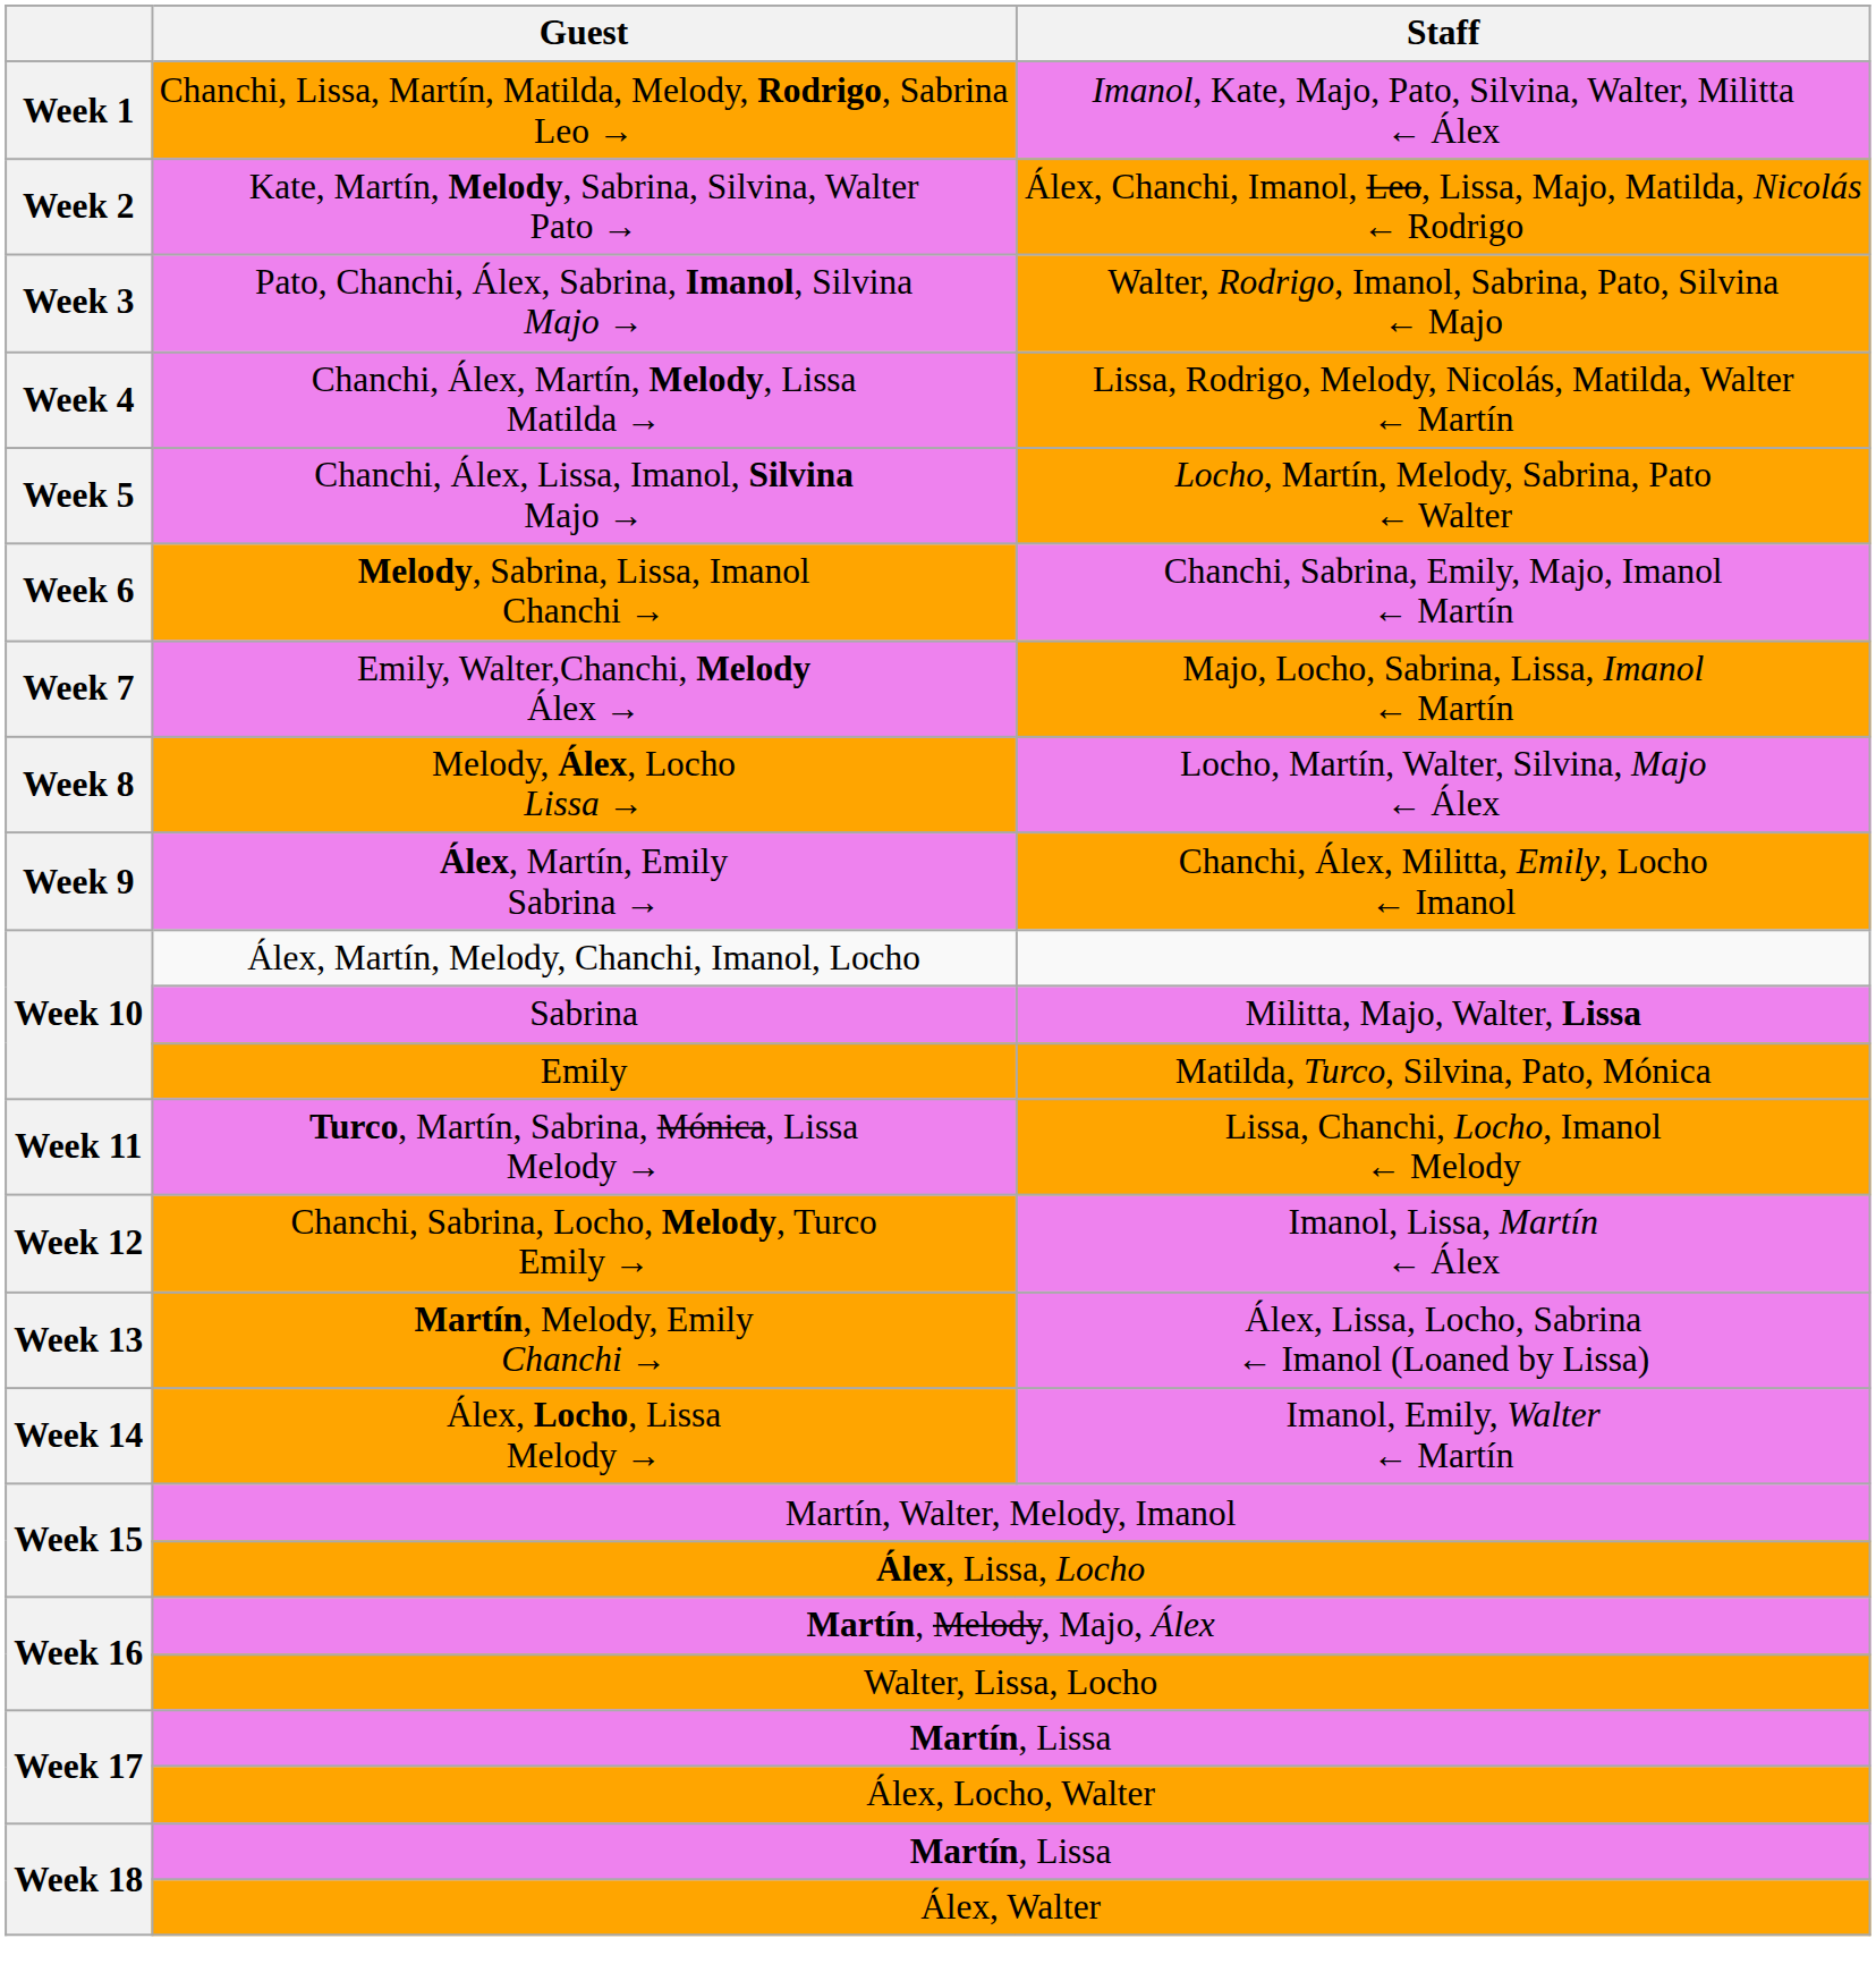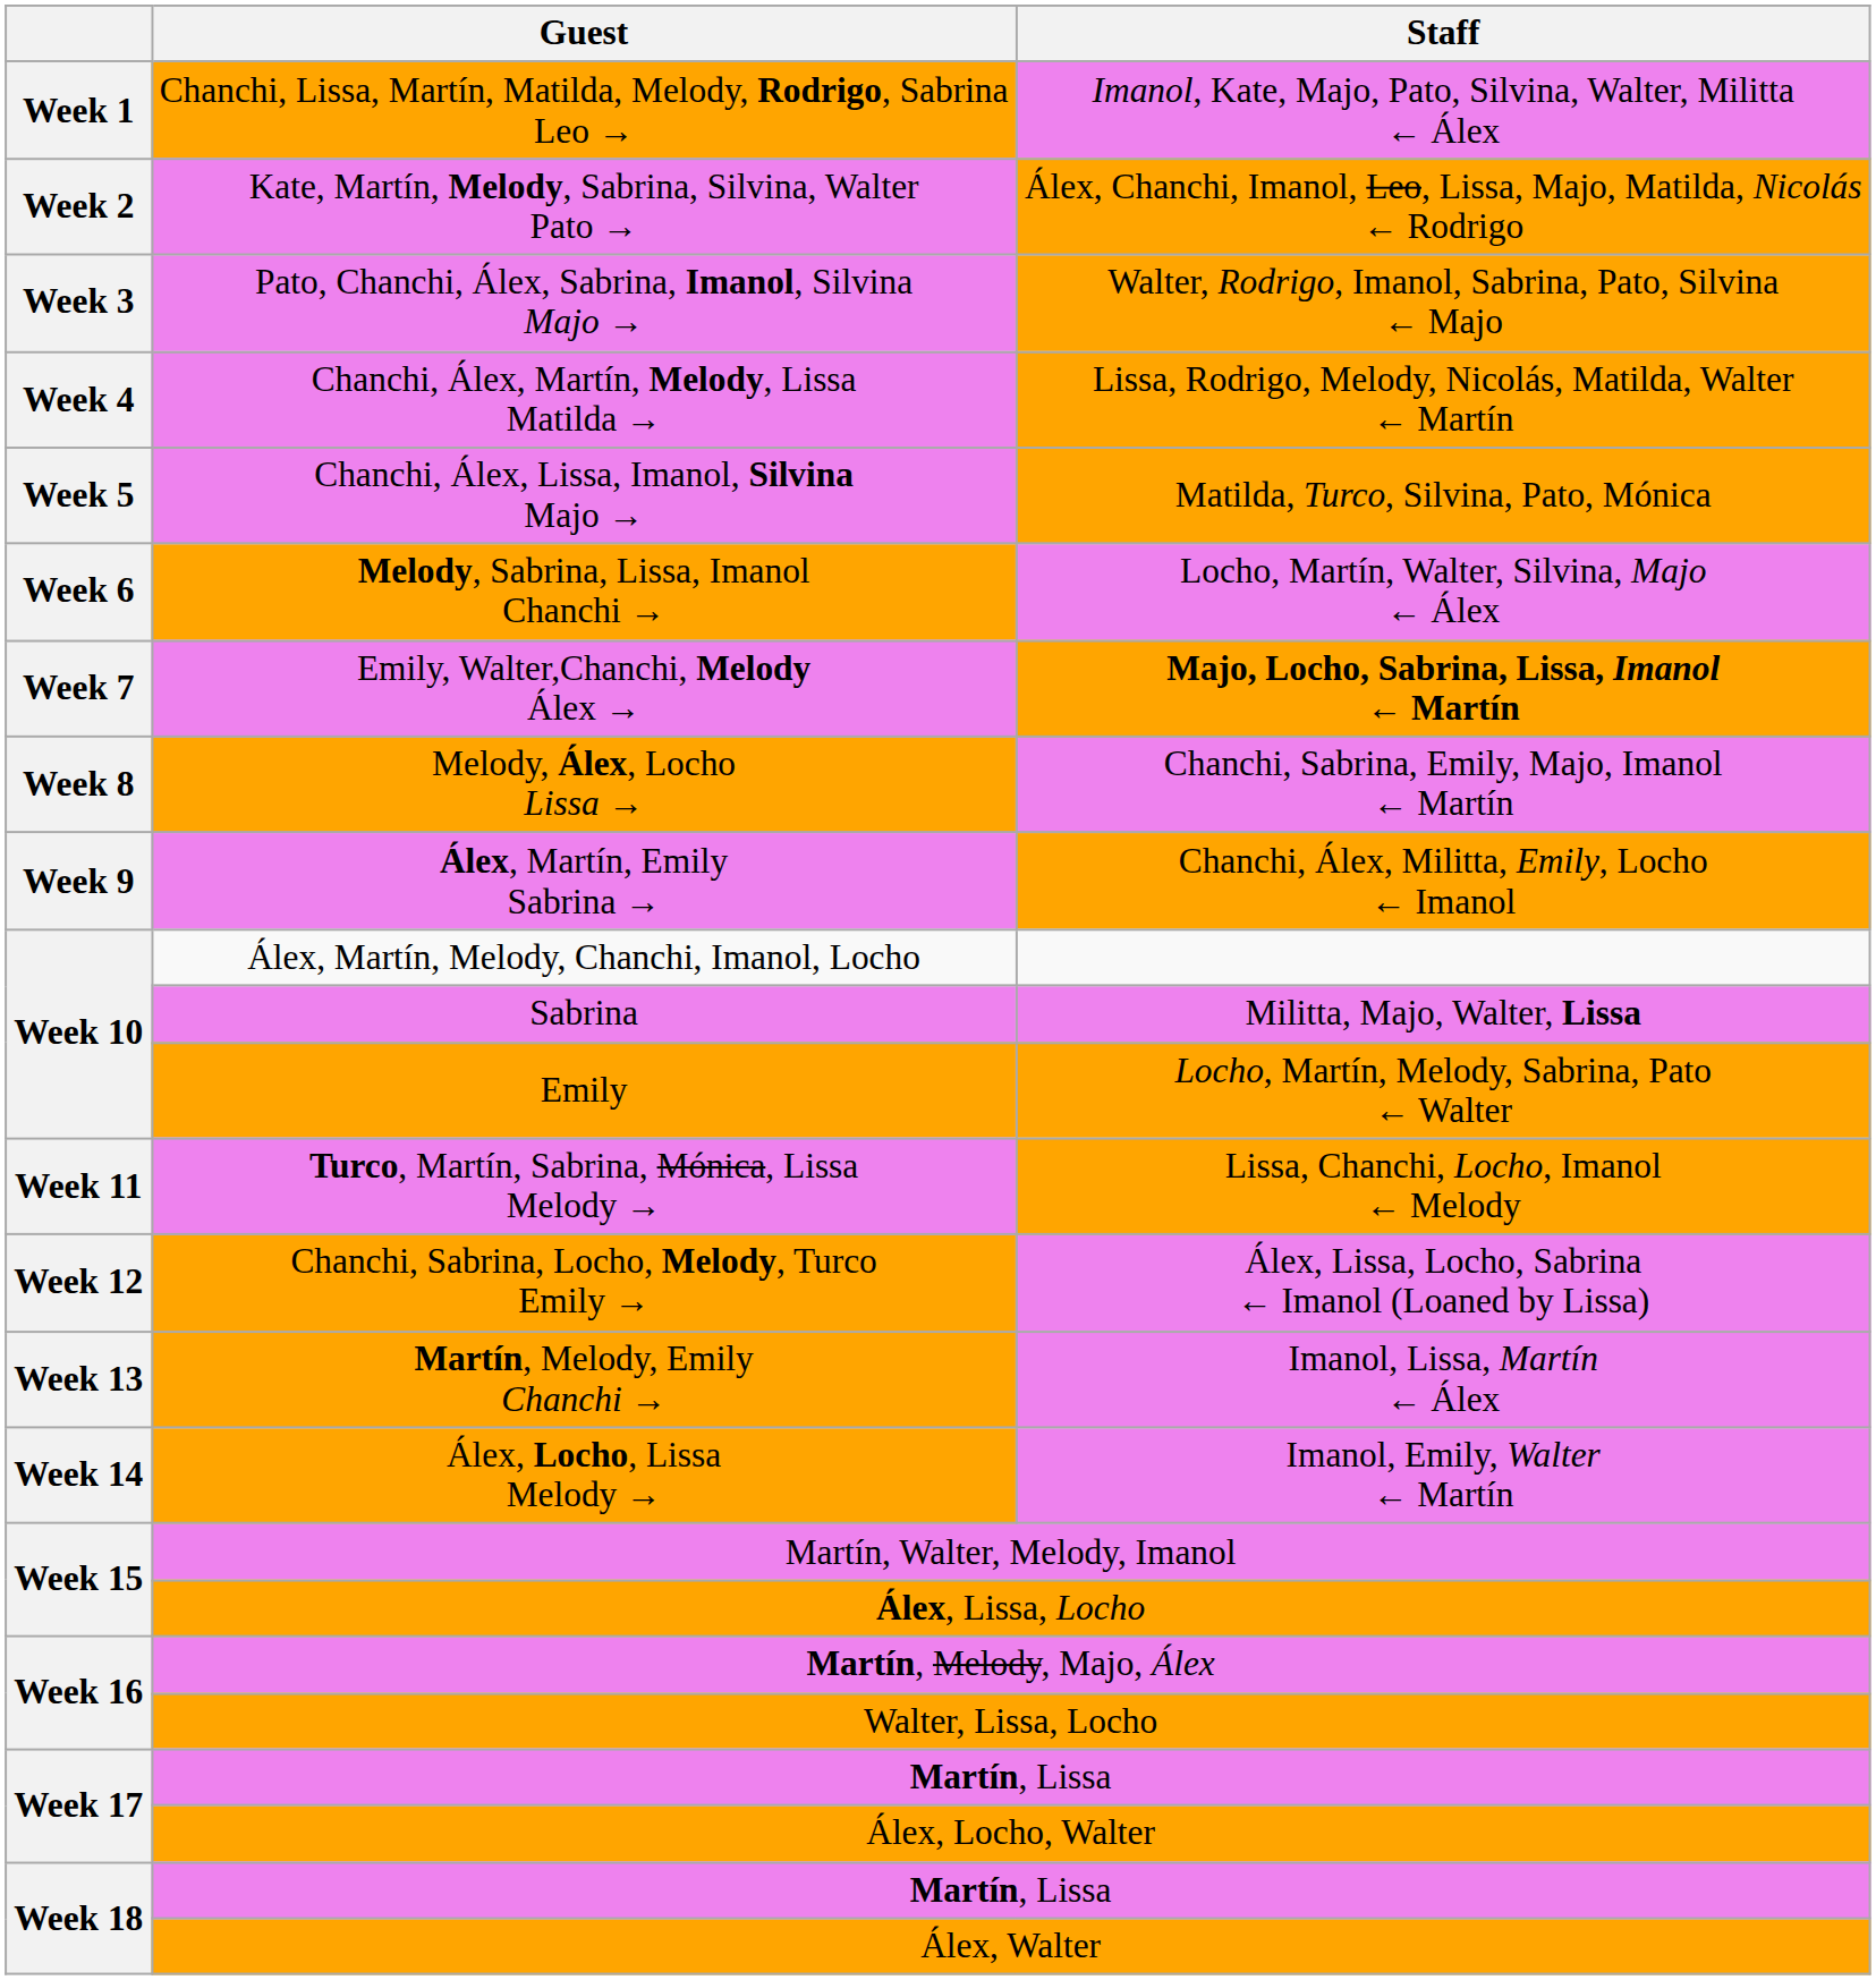Chanchi, Álex, Lissa, Imanol, Silvina Majo → | Staff: Locho, Martín, Melody, Sabrina, Pato ← Walter -> Matilda, Turco, Silvina, Pato, Mónica
Melody, Sabrina, Lissa, Imanol Chanchi → | Staff: Chanchi, Sabrina, Emily, Majo, Imanol ← Martín -> Locho, Martín, Walter, Silvina, Majo ← Álex
Emily, Walter,Chanchi, Melody Álex → | Staff: normal -> bold
Melody, Álex, Locho Lissa → | Staff: Locho, Martín, Walter, Silvina, Majo ← Álex -> Chanchi, Sabrina, Emily, Majo, Imanol ← Martín
Emily | Staff: Matilda, Turco, Silvina, Pato, Mónica -> Locho, Martín, Melody, Sabrina, Pato ← Walter
Chanchi, Sabrina, Locho, Melody, Turco Emily → | Staff: Imanol, Lissa, Martín ← Álex -> Álex, Lissa, Locho, Sabrina ← Imanol (Loaned by Lissa)
Martín, Melody, Emily Chanchi → | Staff: Álex, Lissa, Locho, Sabrina ← Imanol (Loaned by Lissa) -> Imanol, Lissa, Martín ← Álex
